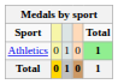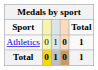Athletics | column 4: normal -> bold
Athletics | Total: lightgreen background -> no background
